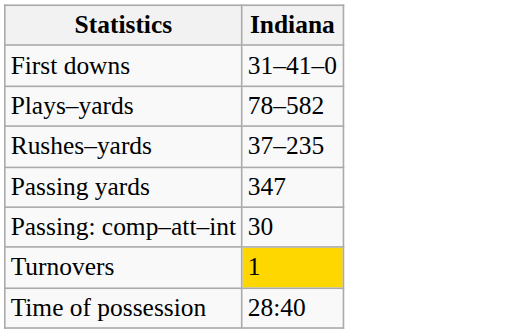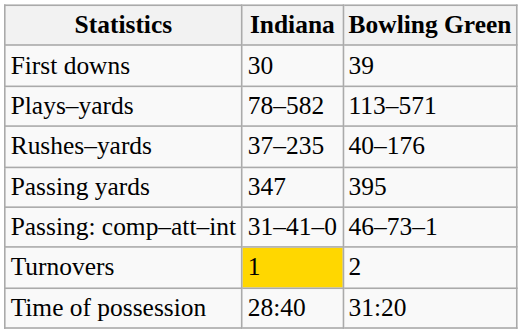+ column: Bowling Green | 39 | 113–571 | 40–176 | 395 | 46–73–1 | 2 | 31:20
First downs | Indiana: 31–41–0 -> 30
Passing: comp–att–int | Indiana: 30 -> 31–41–0
